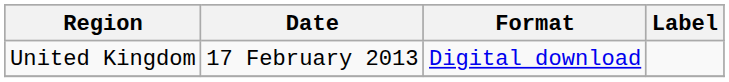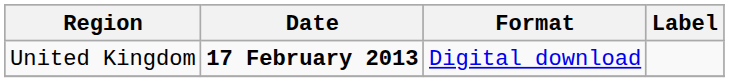United Kingdom | Date: normal -> bold
